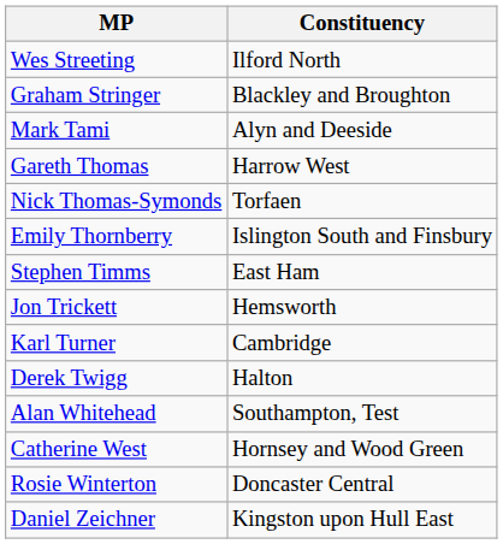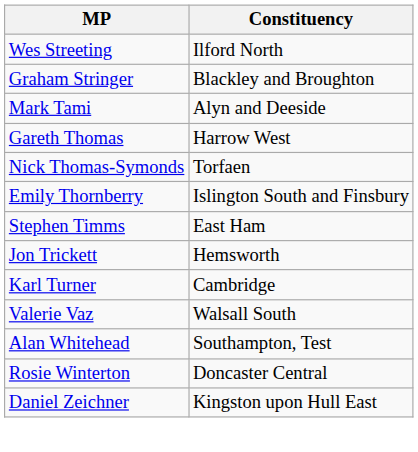- row: Derek Twigg | Halton
+ row: Valerie Vaz | Walsall South
- row: Catherine West | Hornsey and Wood Green
